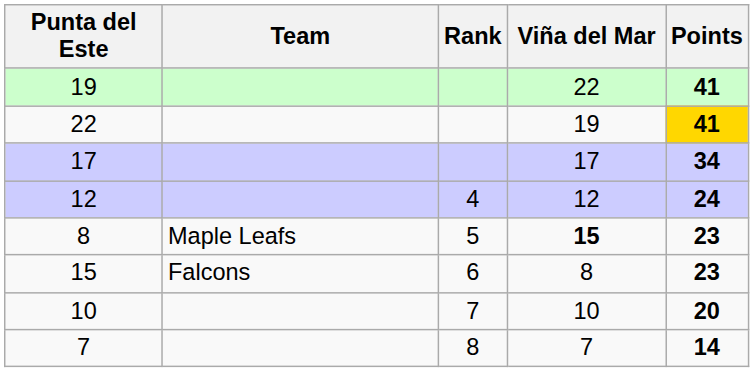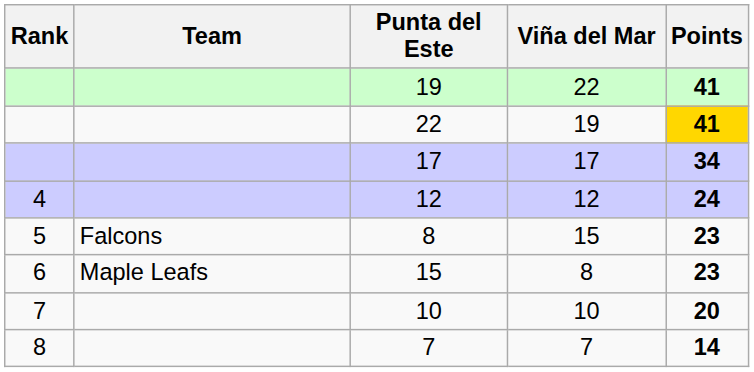columns swapped: Rank <-> Punta del Este
row 6 | Team: Maple Leafs -> Falcons
row 6 | Viña del Mar: bold -> normal
row 7 | Team: Falcons -> Maple Leafs
